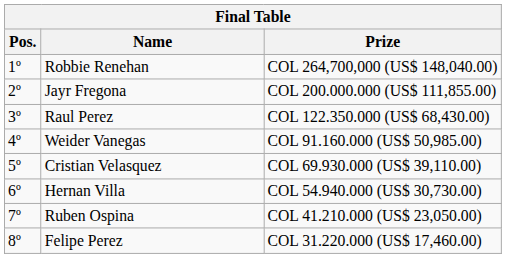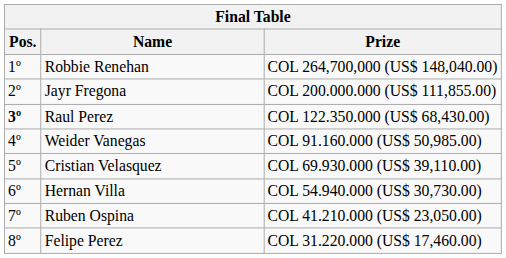Raul Perez | Pos.: normal -> bold
